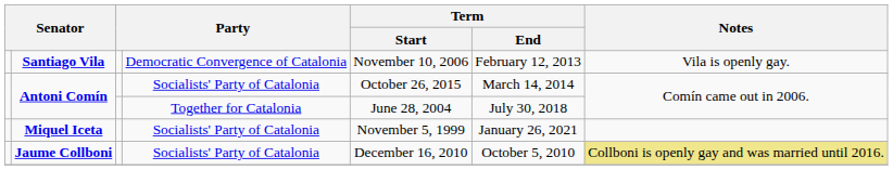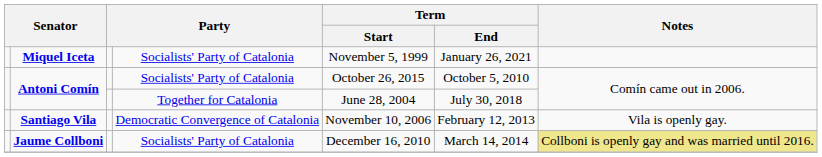rows swapped: Miquel Iceta <-> Santiago Vila
Antoni Comín / Socialists' Party of Catalonia | Term / End: March 14, 2014 -> October 5, 2010
Jaume Collboni | Term / End: October 5, 2010 -> March 14, 2014
